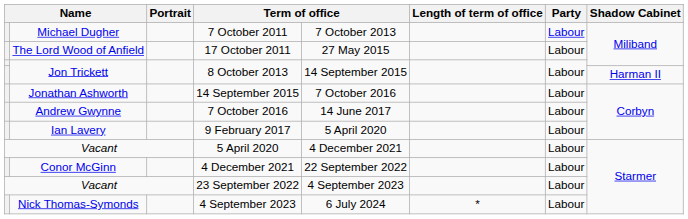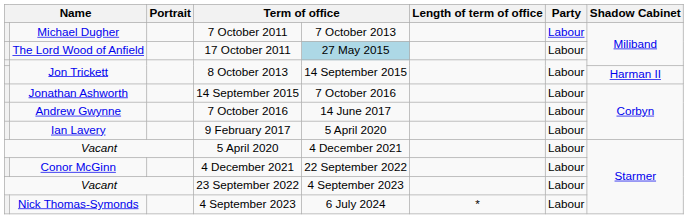17 October 2011 | column 5: no background -> lightblue background
